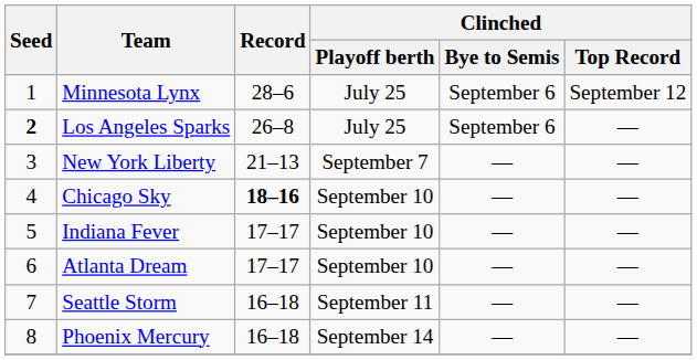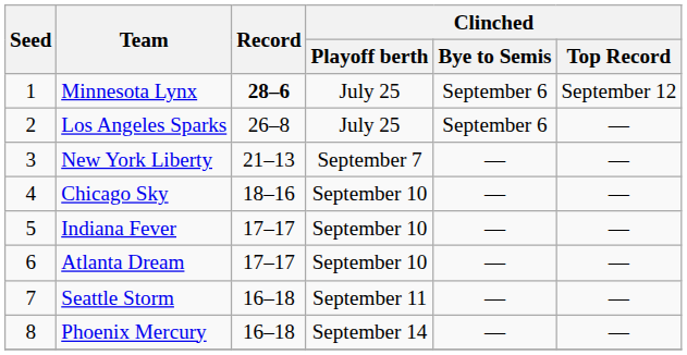Minnesota Lynx | Record: normal -> bold
Los Angeles Sparks | Seed: bold -> normal
Chicago Sky | Record: bold -> normal
